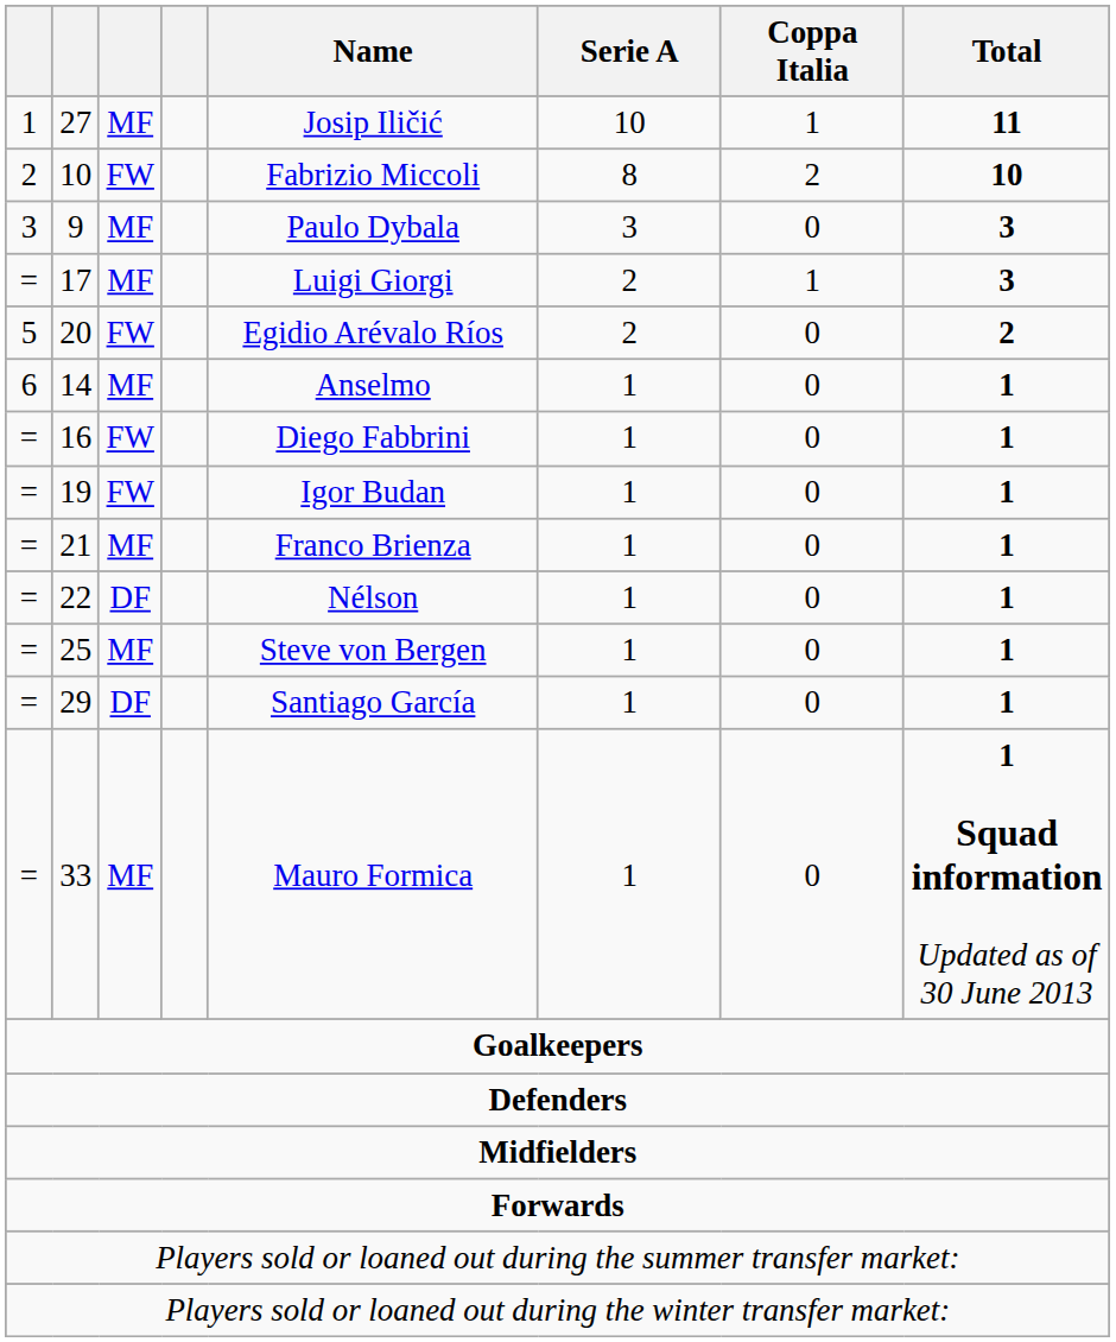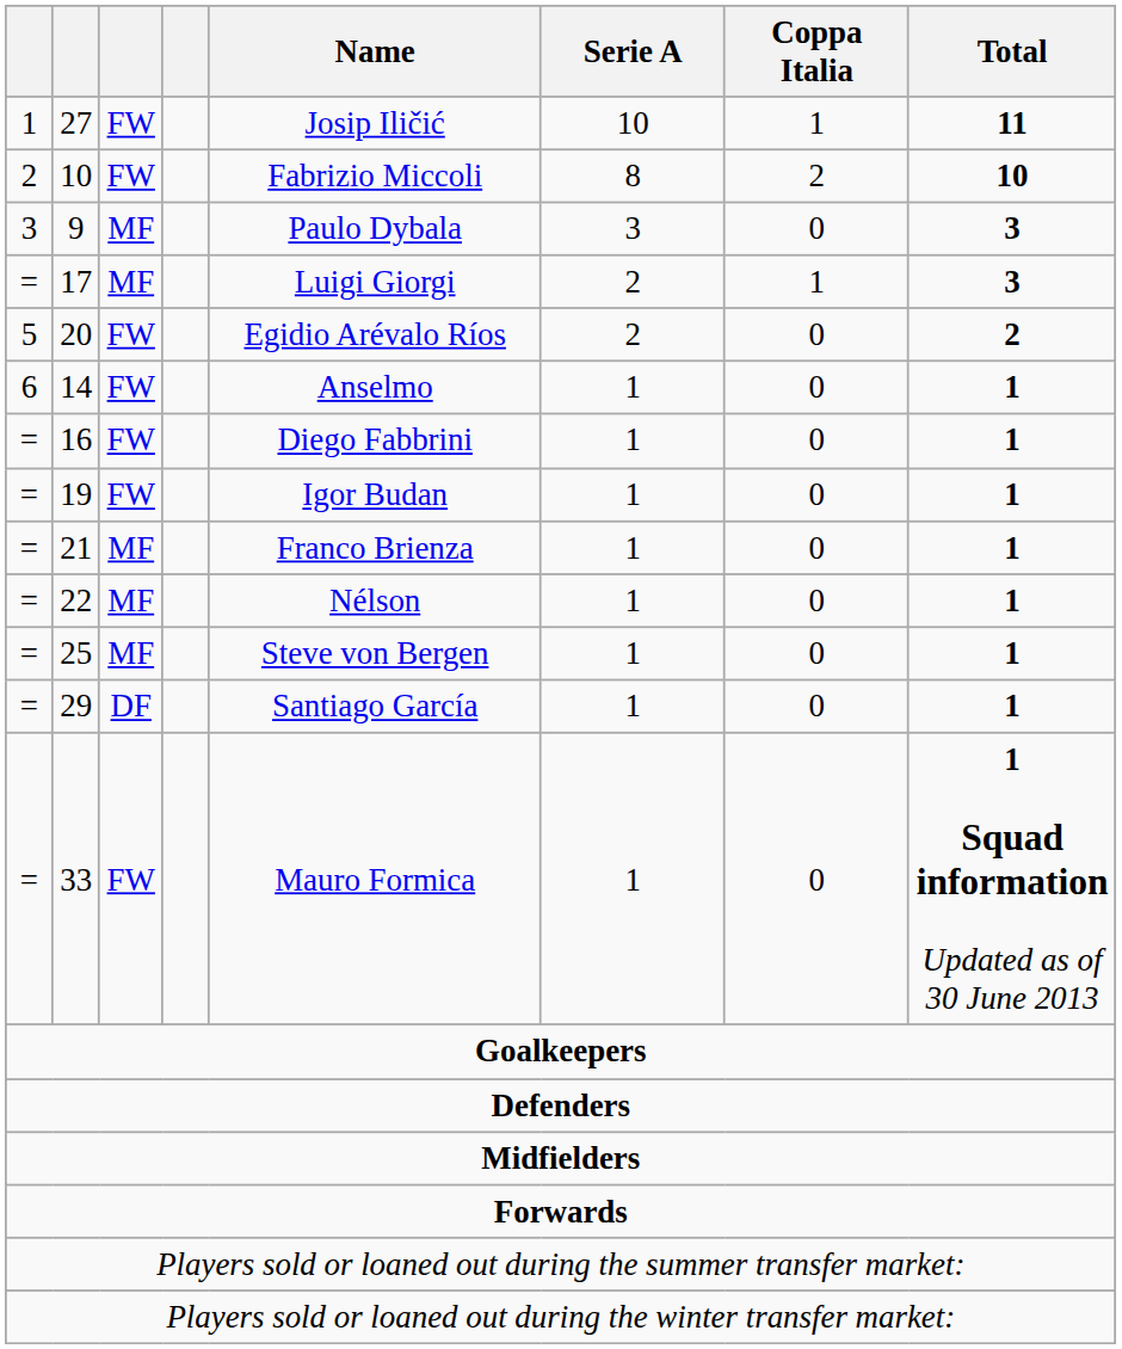27 | column 3: MF -> FW
14 | column 3: MF -> FW
22 | column 3: DF -> MF
33 | column 3: MF -> FW
